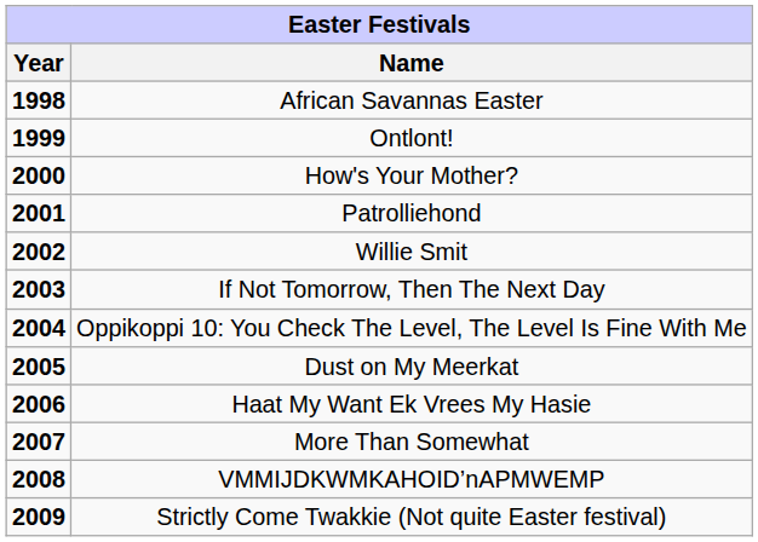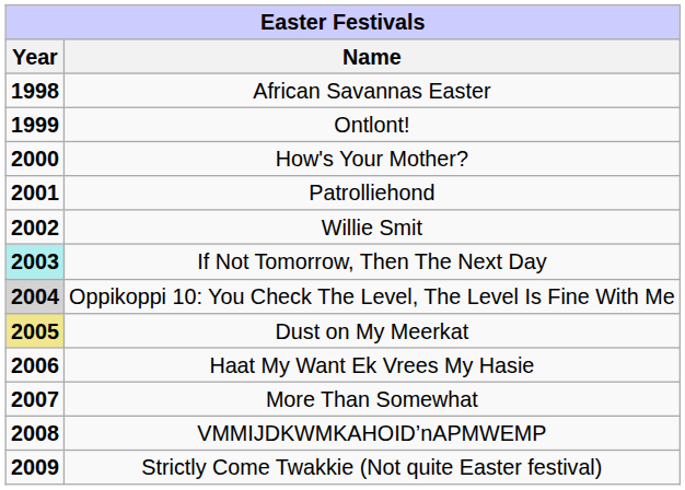If Not Tomorrow, Then The Next Day | Year: no background -> paleturquoise background
Oppikoppi 10: You Check The Level, The Level Is Fine With Me | Year: no background -> lightgrey background
Dust on My Meerkat | Year: no background -> khaki background
